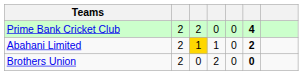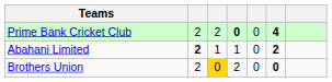Prime Bank Cricket Club | column 4: normal -> bold
Abahani Limited | column 2: normal -> bold
Abahani Limited | column 3: gold background -> no background
Brothers Union | column 3: no background -> gold background
